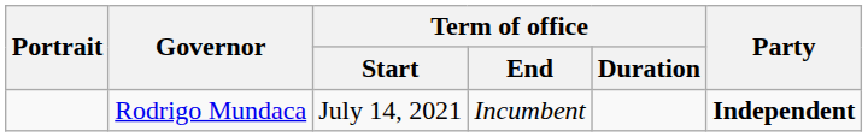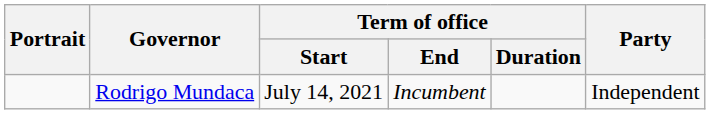Rodrigo Mundaca | Party: bold -> normal
